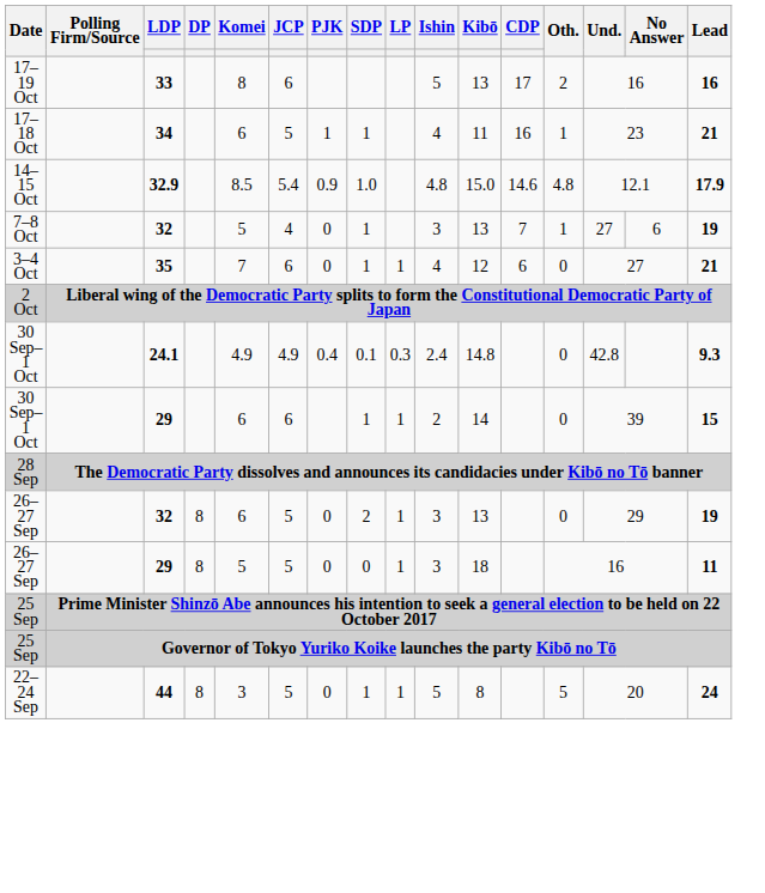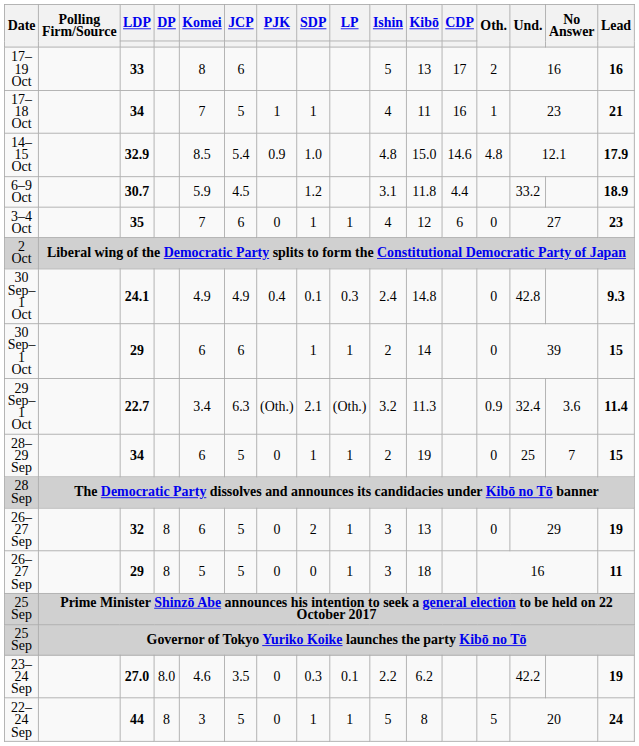17–18 Oct | Komei: 6 -> 7
+ row: 6–9 Oct | 30.7 | 5.9 | 4.5 | 1.2 | 3.1 | 11.8 | 4.4 | 33.2 | 18.9
- row: 7–8 Oct | 32 | 5 | 4 | 0 | 1 | 3 | 13 | 7 | 1 | 27 | 6 | 19
3–4 Oct | Lead: 21 -> 23
+ row: 29 Sep–1 Oct | 22.7 | 3.4 | 6.3 | (Oth.) | 2.1 | (Oth.) | 3.2 | 11.3 | 0.9 | 32.4 | 3.6 | 11.4
+ row: 28–29 Sep | 34 | 6 | 5 | 0 | 1 | 1 | 2 | 19 | 0 | 25 | 7 | 15
+ row: 23–24 Sep | 27.0 | 8.0 | 4.6 | 3.5 | 0 | 0.3 | 0.1 | 2.2 | 6.2 | 42.2 | 19
